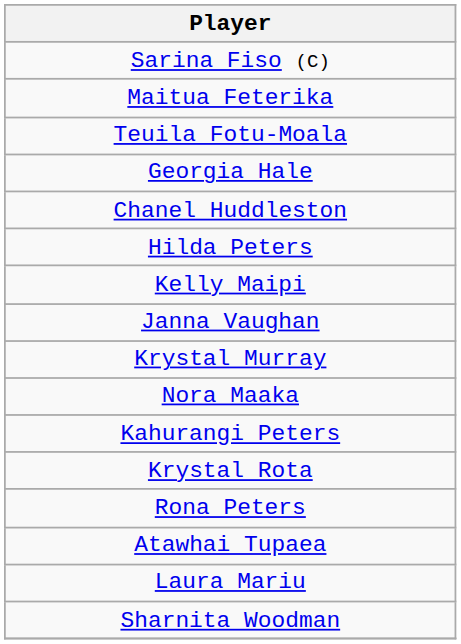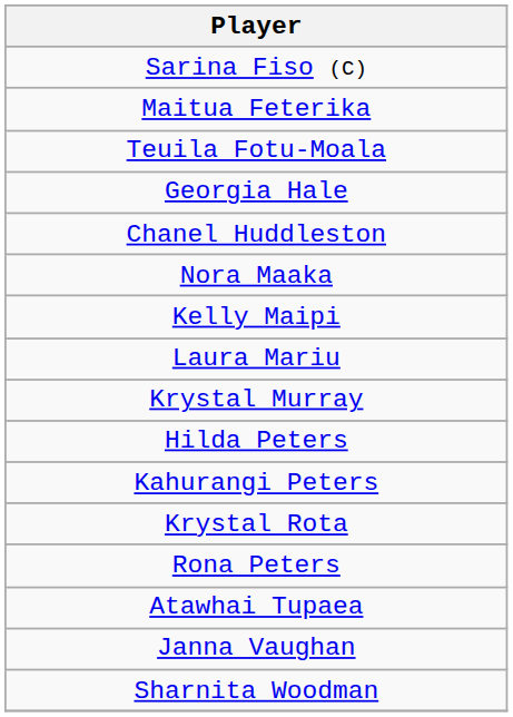row 7 | column 1: Hilda Peters -> Nora Maaka
row 9 | column 1: Janna Vaughan -> Laura Mariu
row 11 | column 1: Nora Maaka -> Hilda Peters
row 16 | column 1: Laura Mariu -> Janna Vaughan
